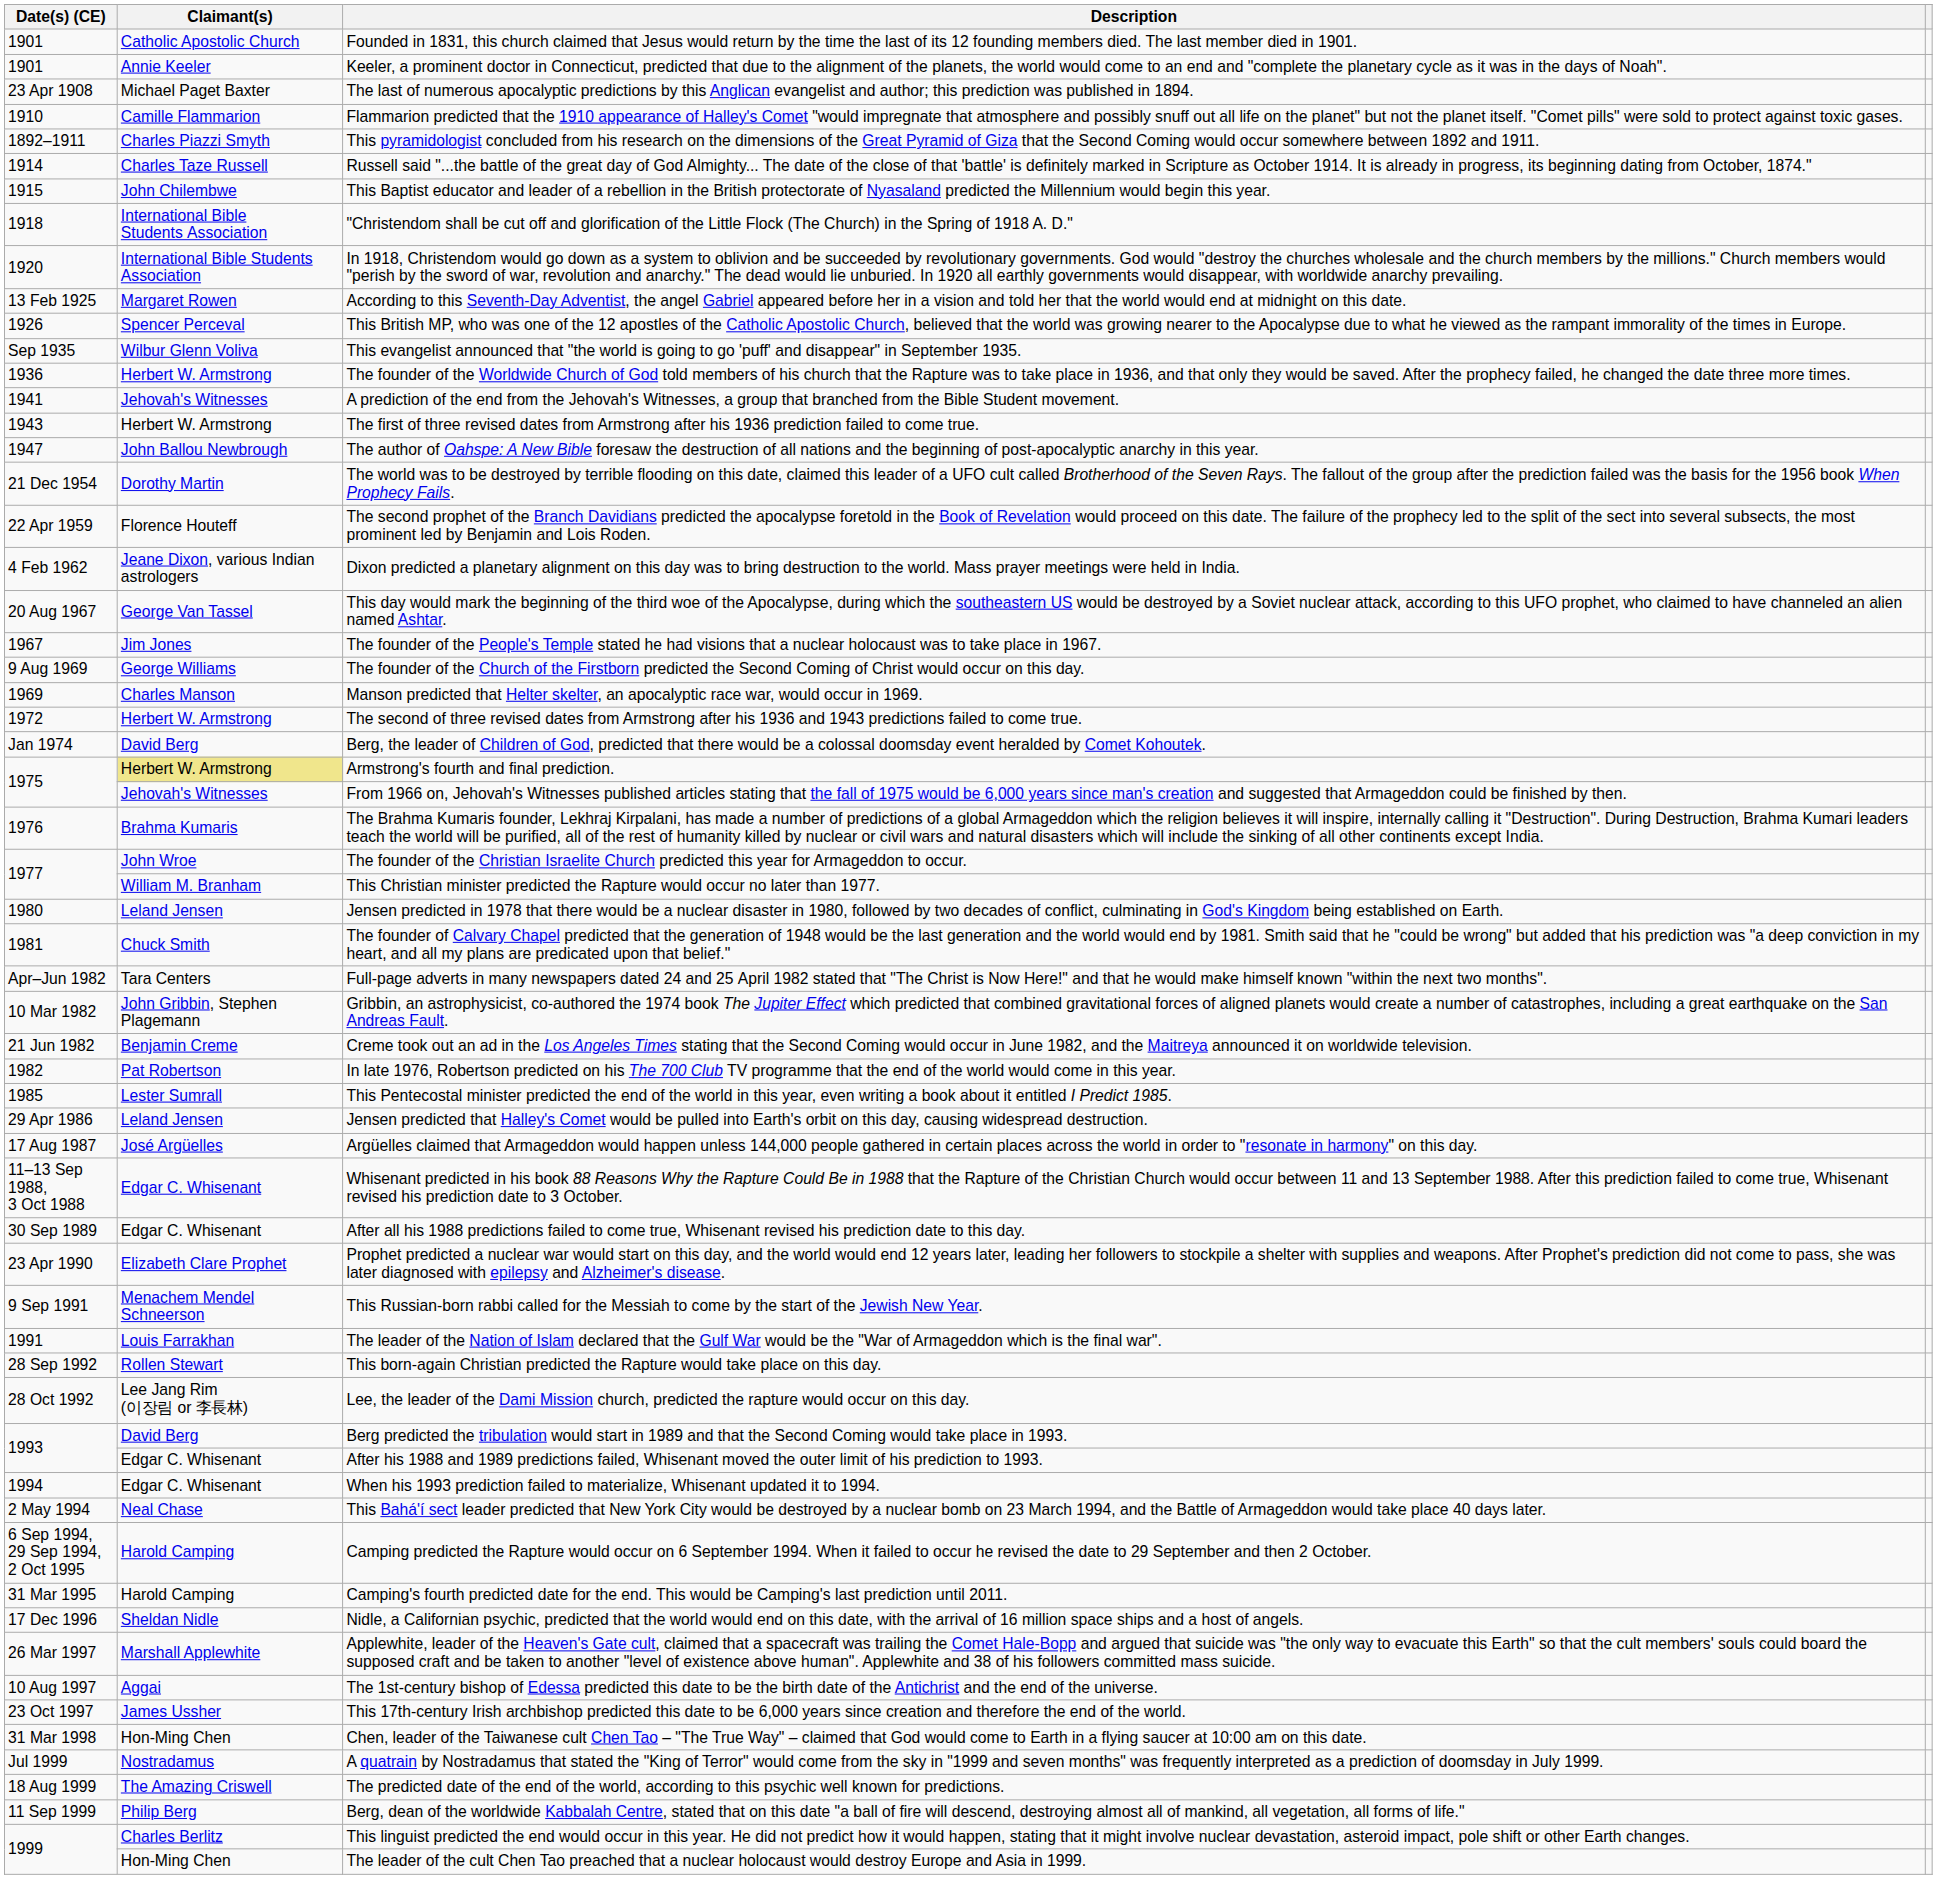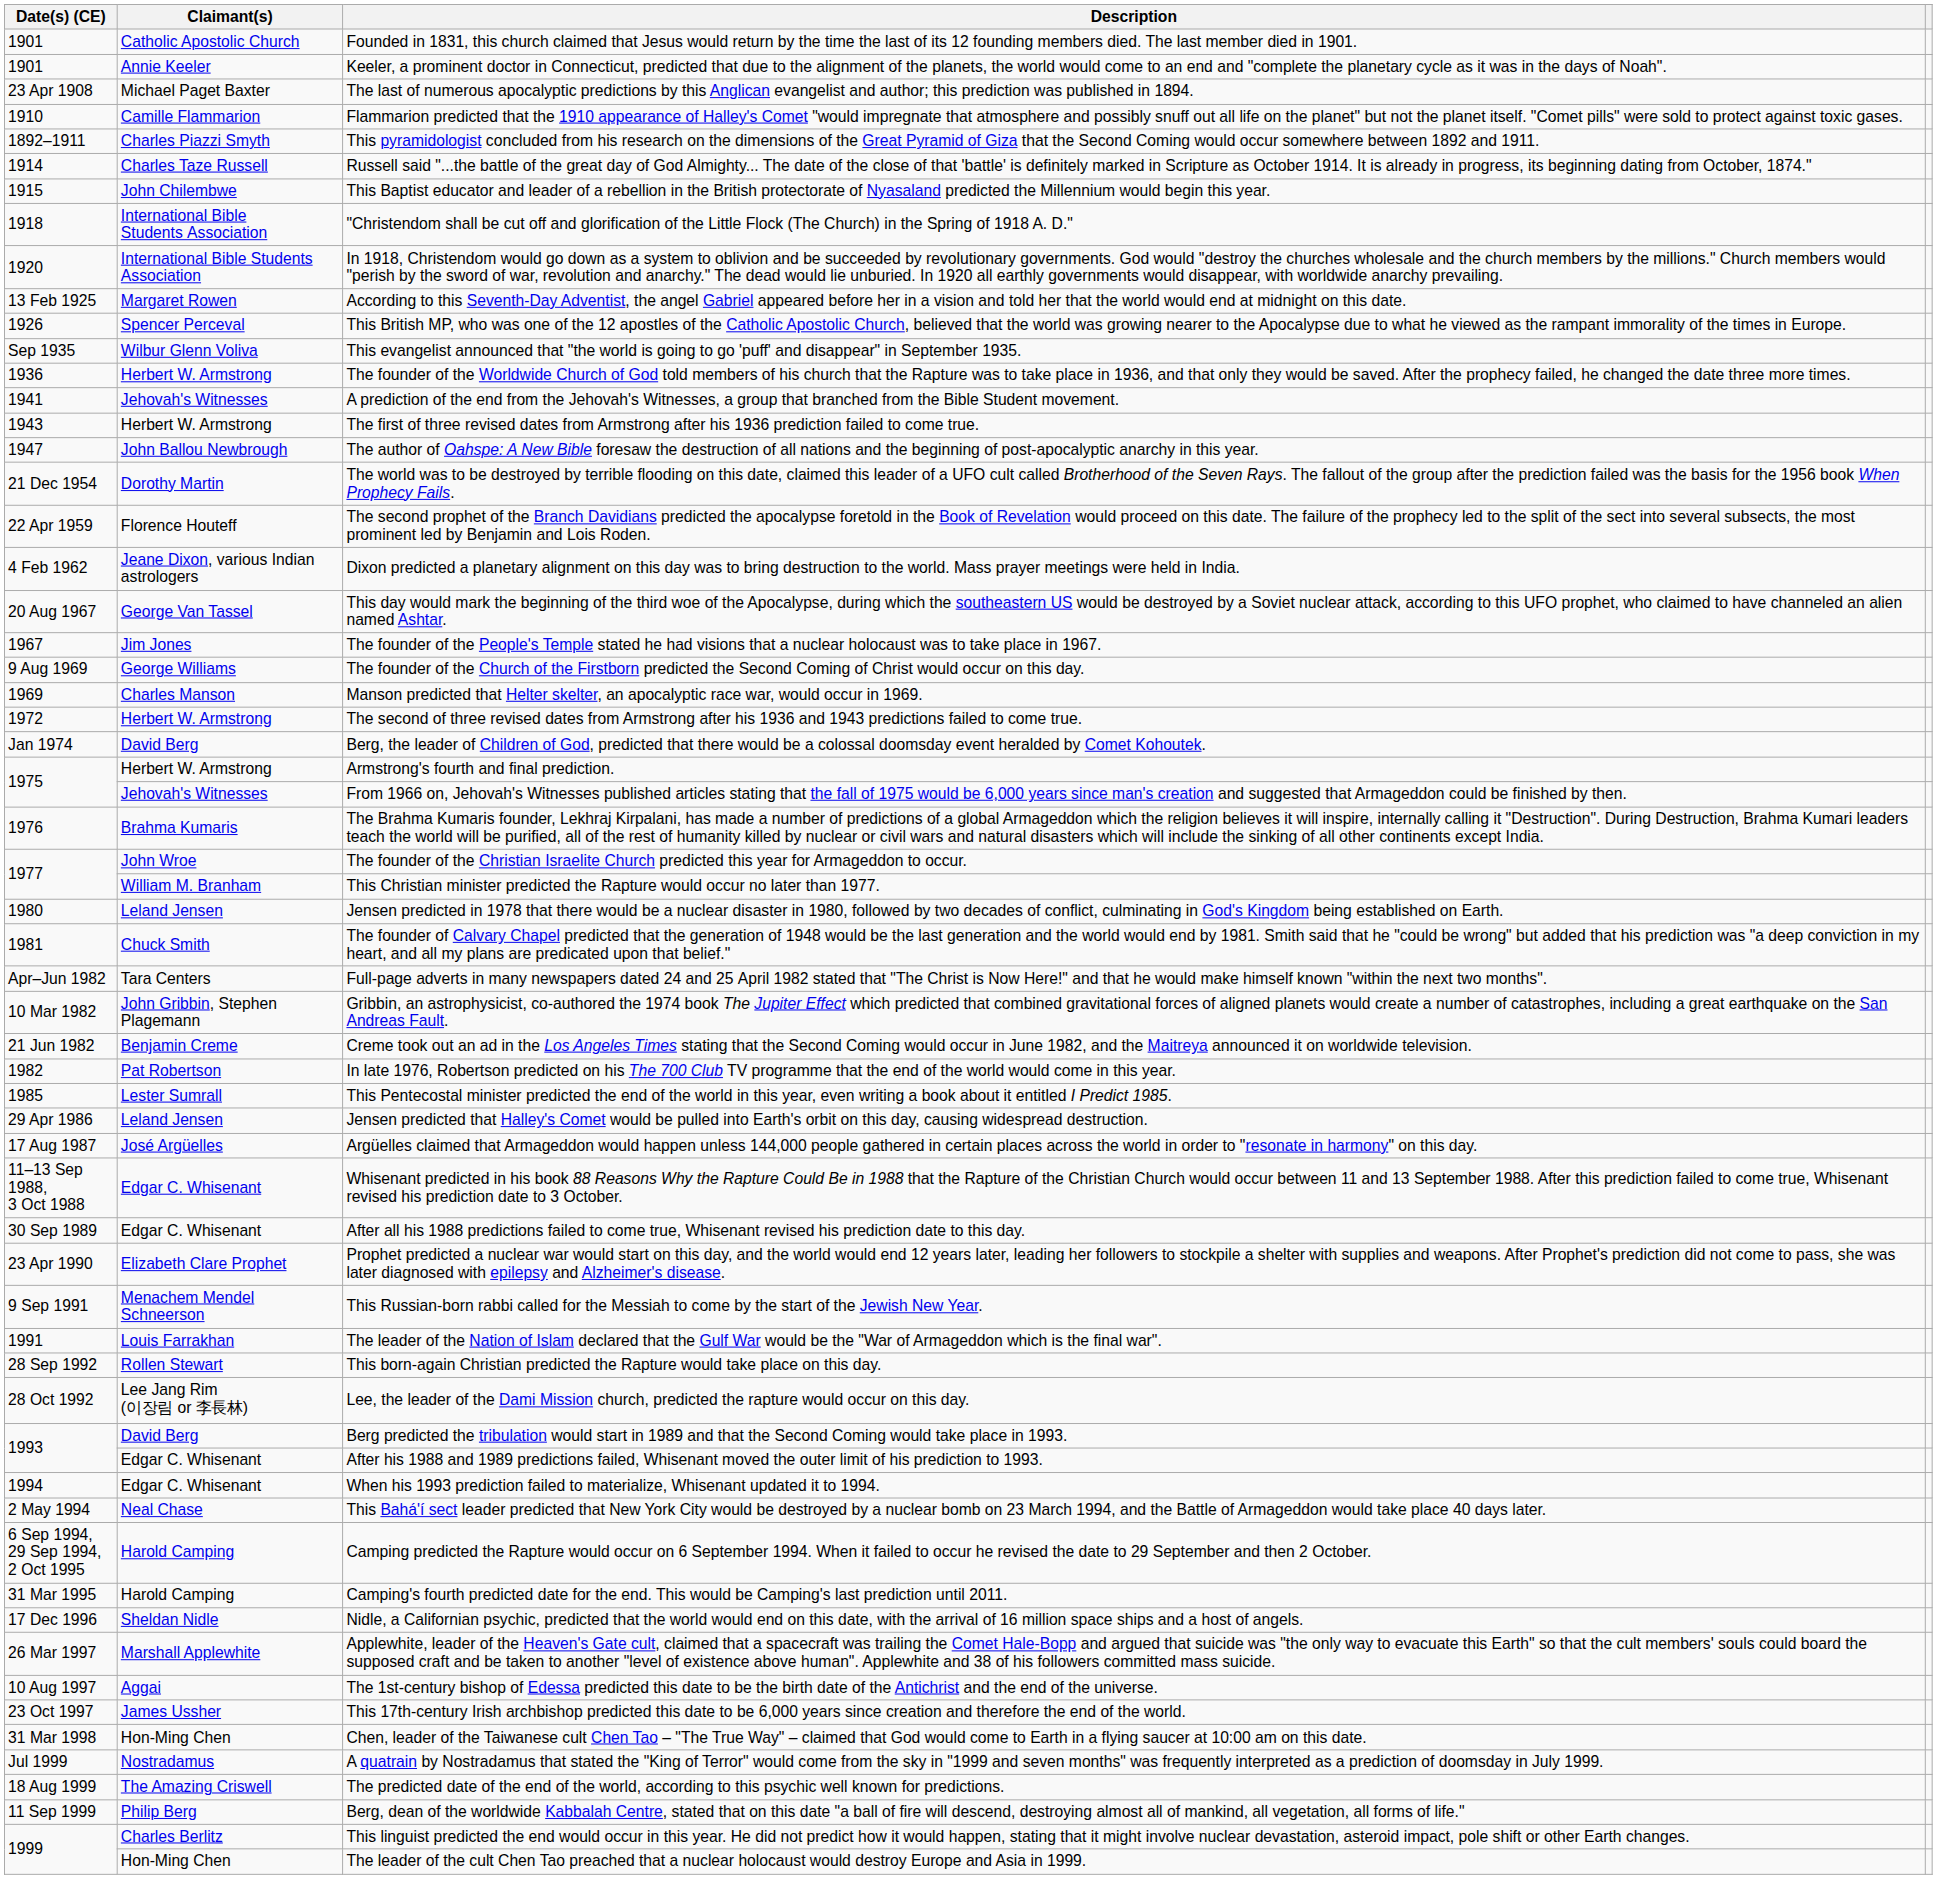Armstrong's fourth and final prediction. | Claimant(s): khaki background -> no background
